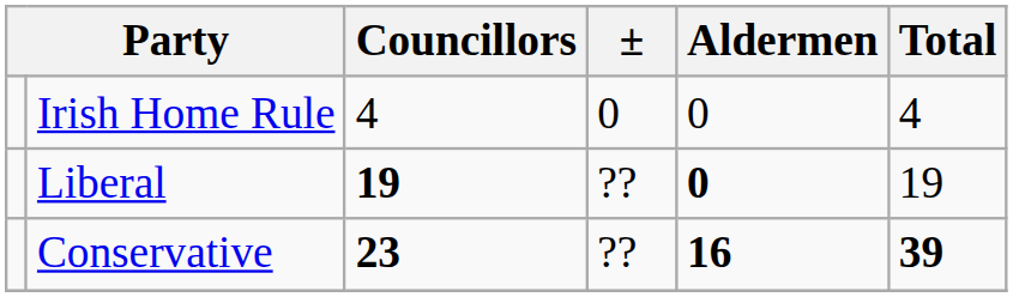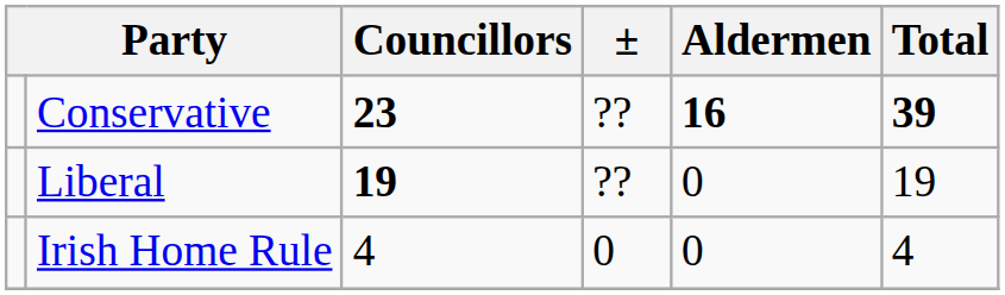rows swapped: Conservative <-> Irish Home Rule
Liberal | Aldermen: bold -> normal
